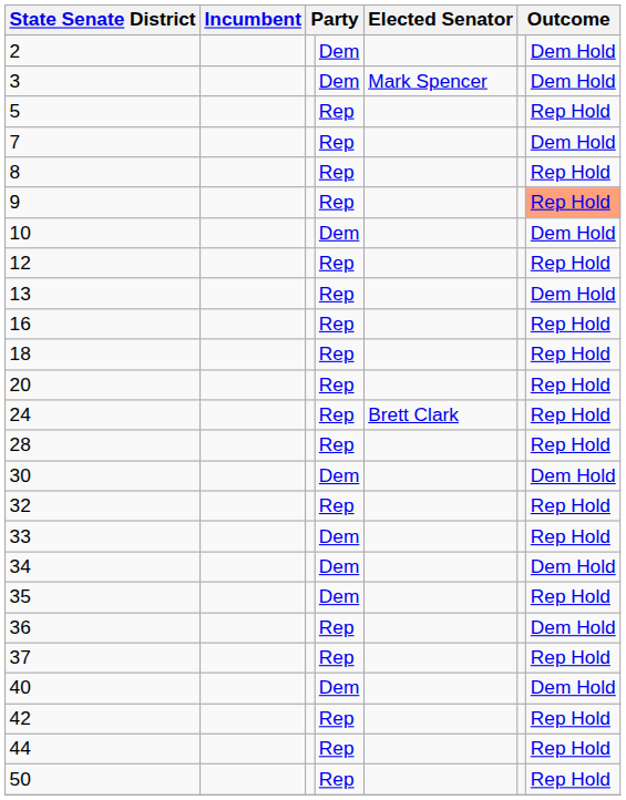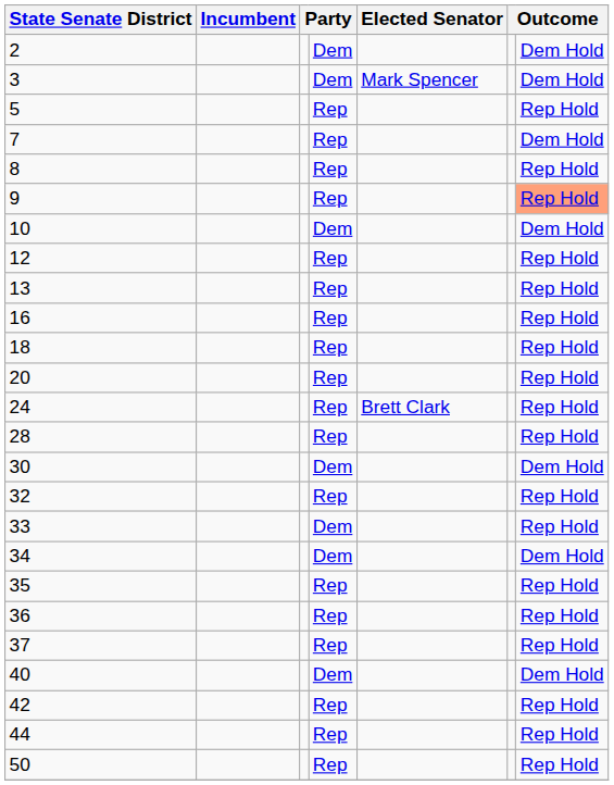13 | column 7: Dem Hold -> Rep Hold
35 | column 4: Dem -> Rep
36 | column 7: Dem Hold -> Rep Hold
